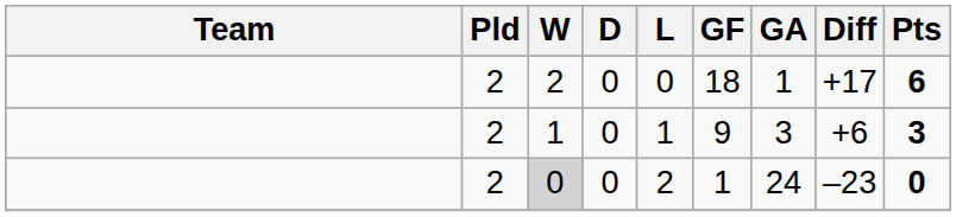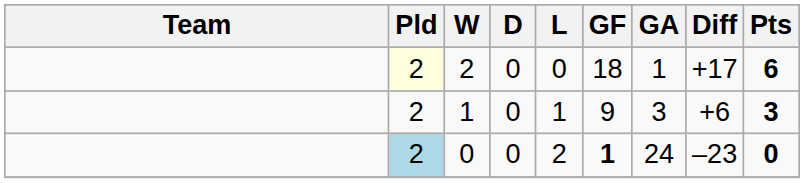row 2 | Pld: no background -> lightyellow background
row 4 | Pld: no background -> lightblue background
row 4 | W: lightgrey background -> no background
row 4 | GF: normal -> bold
